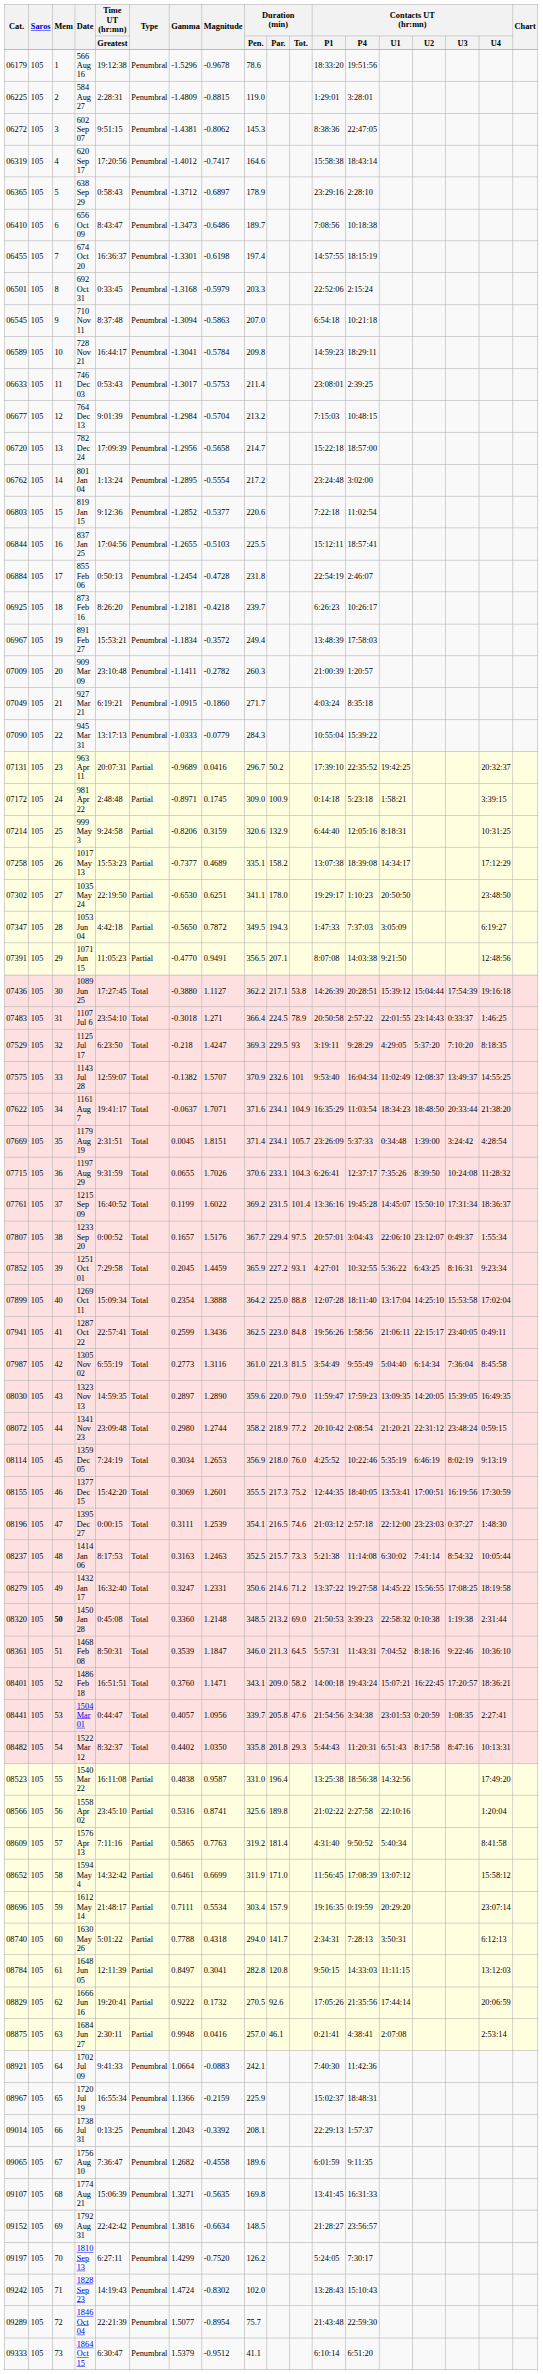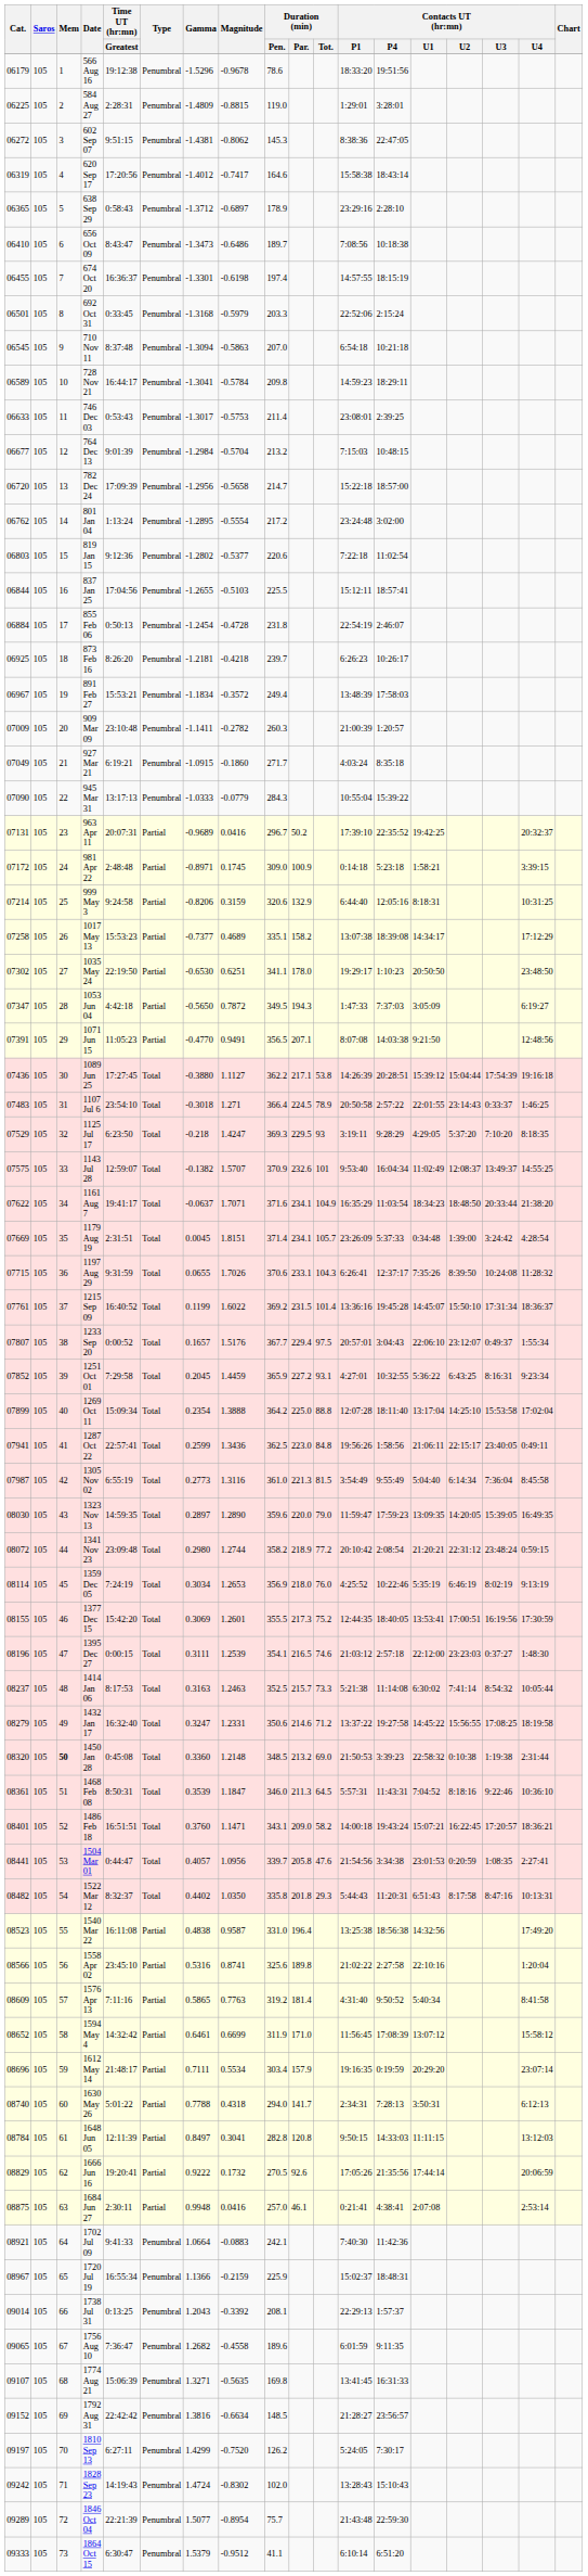819 Jan 15 | Gamma: -1.2852 -> -1.2802
